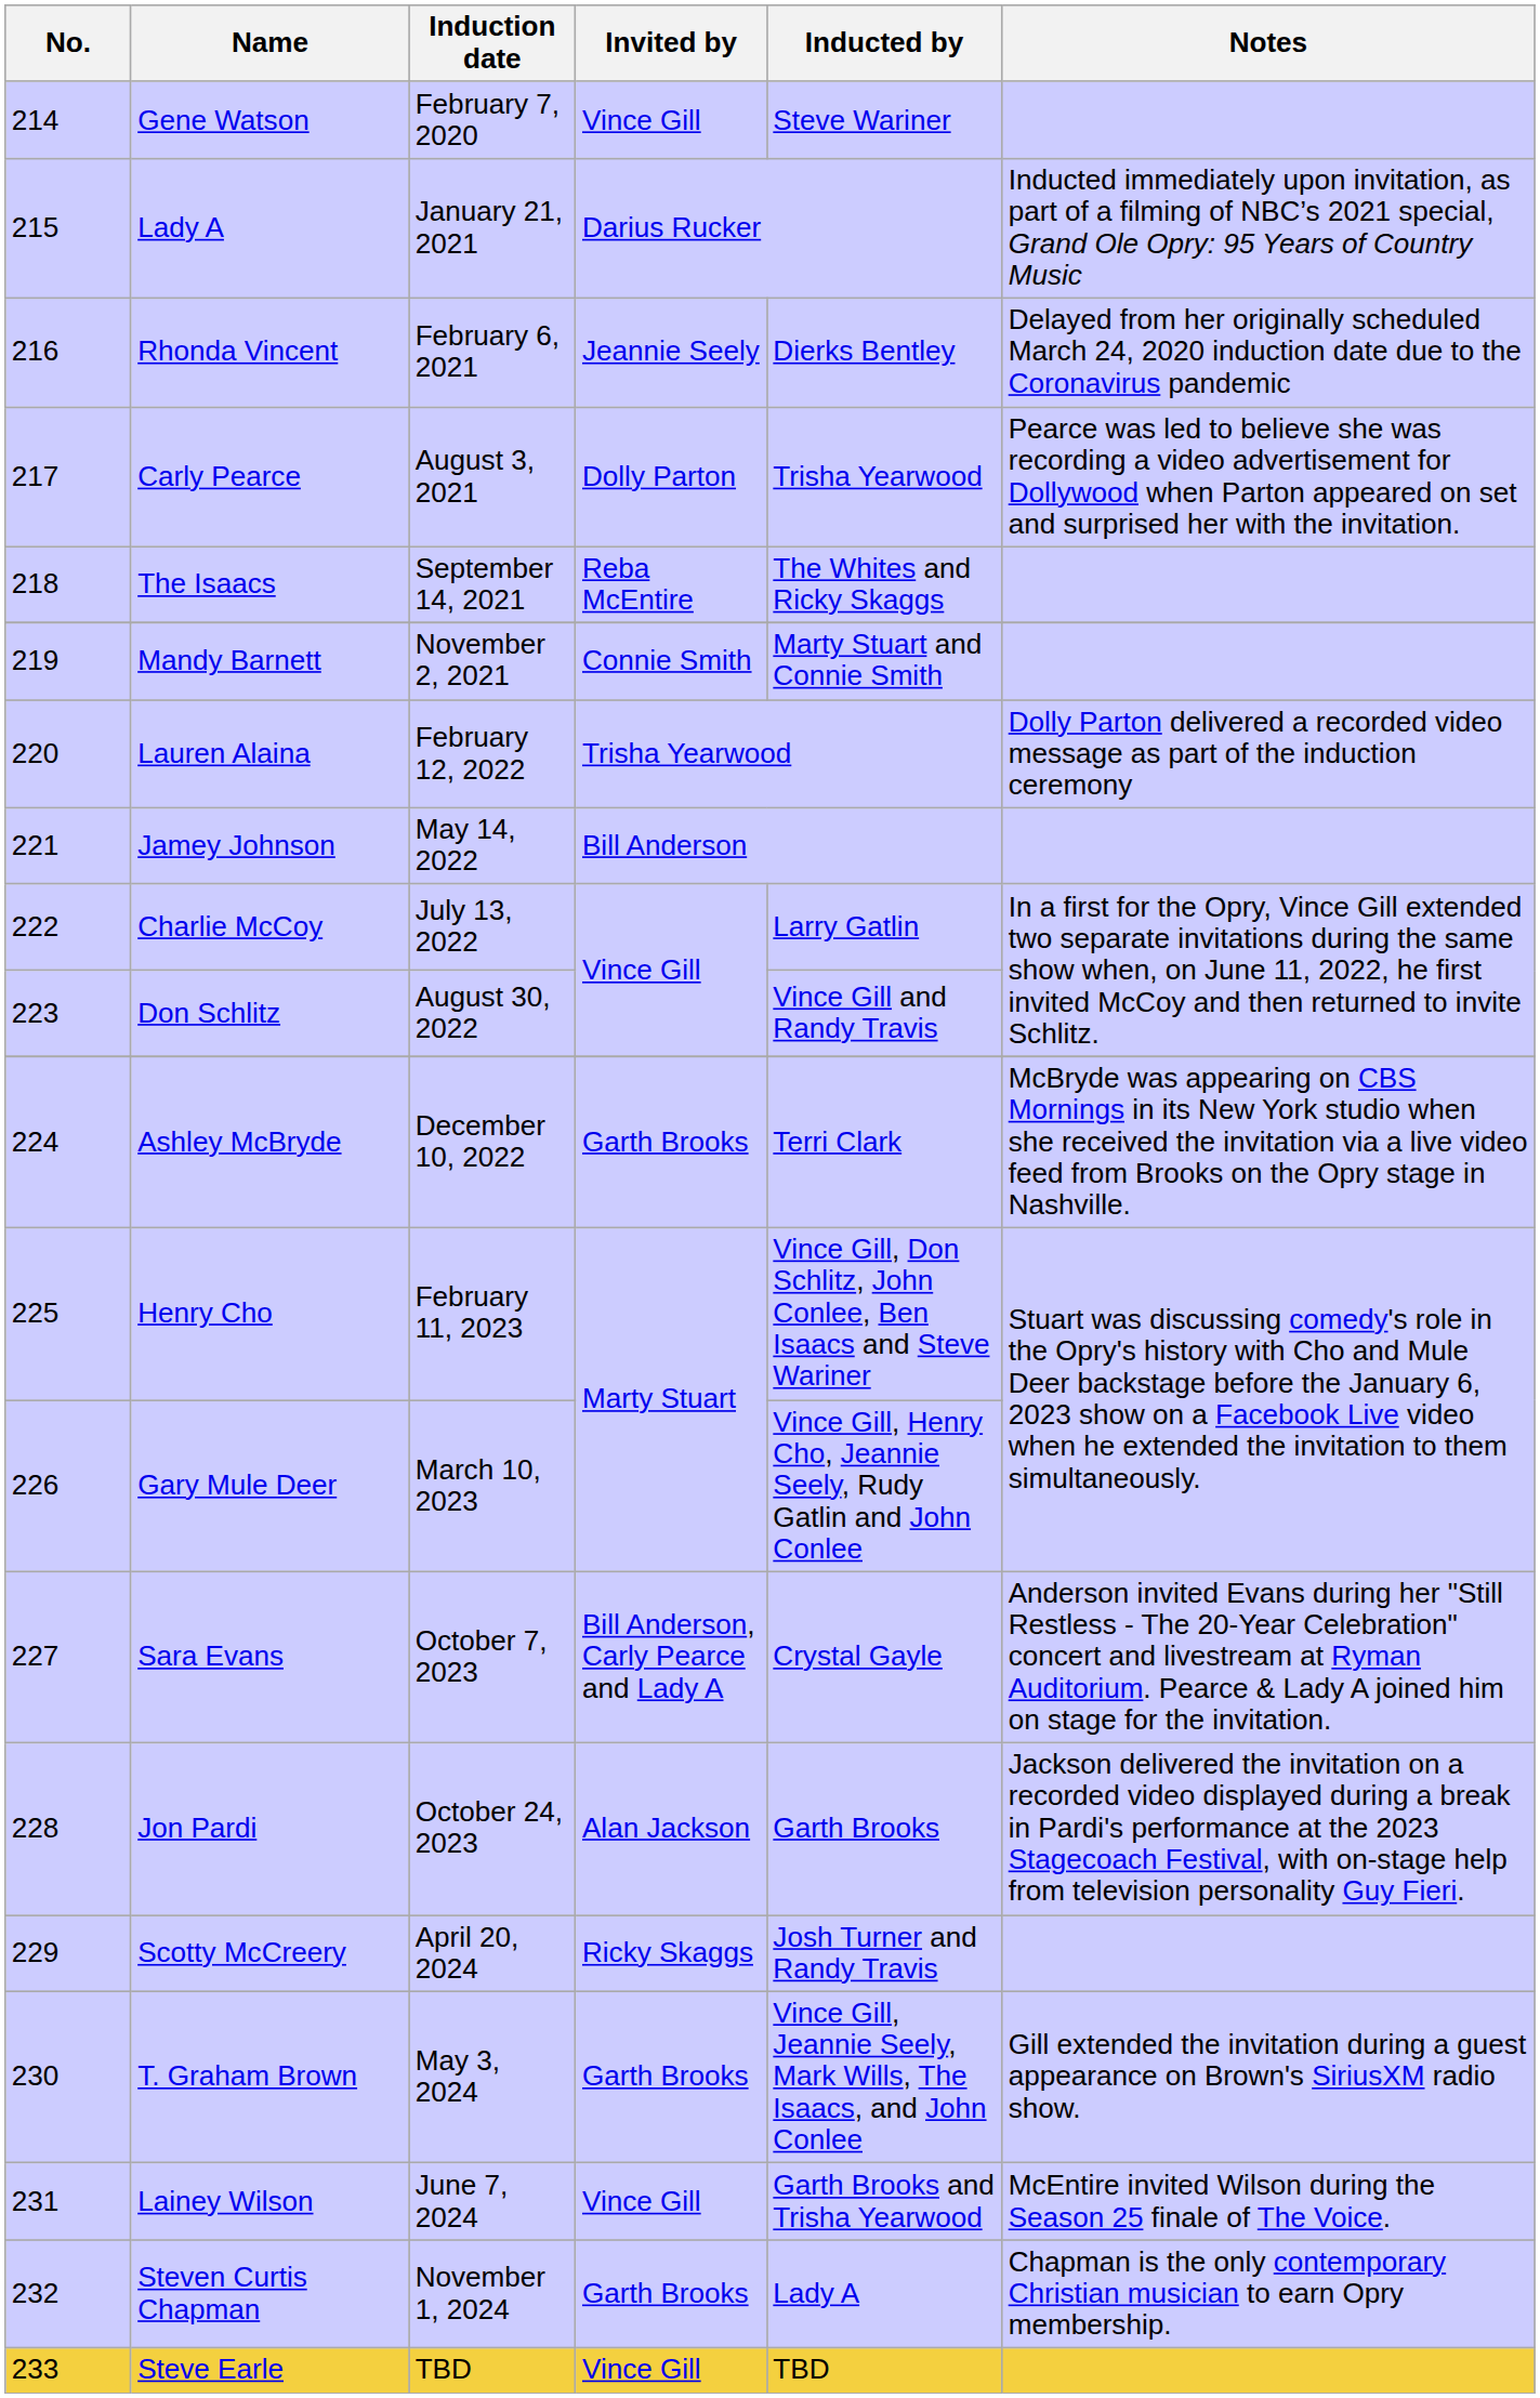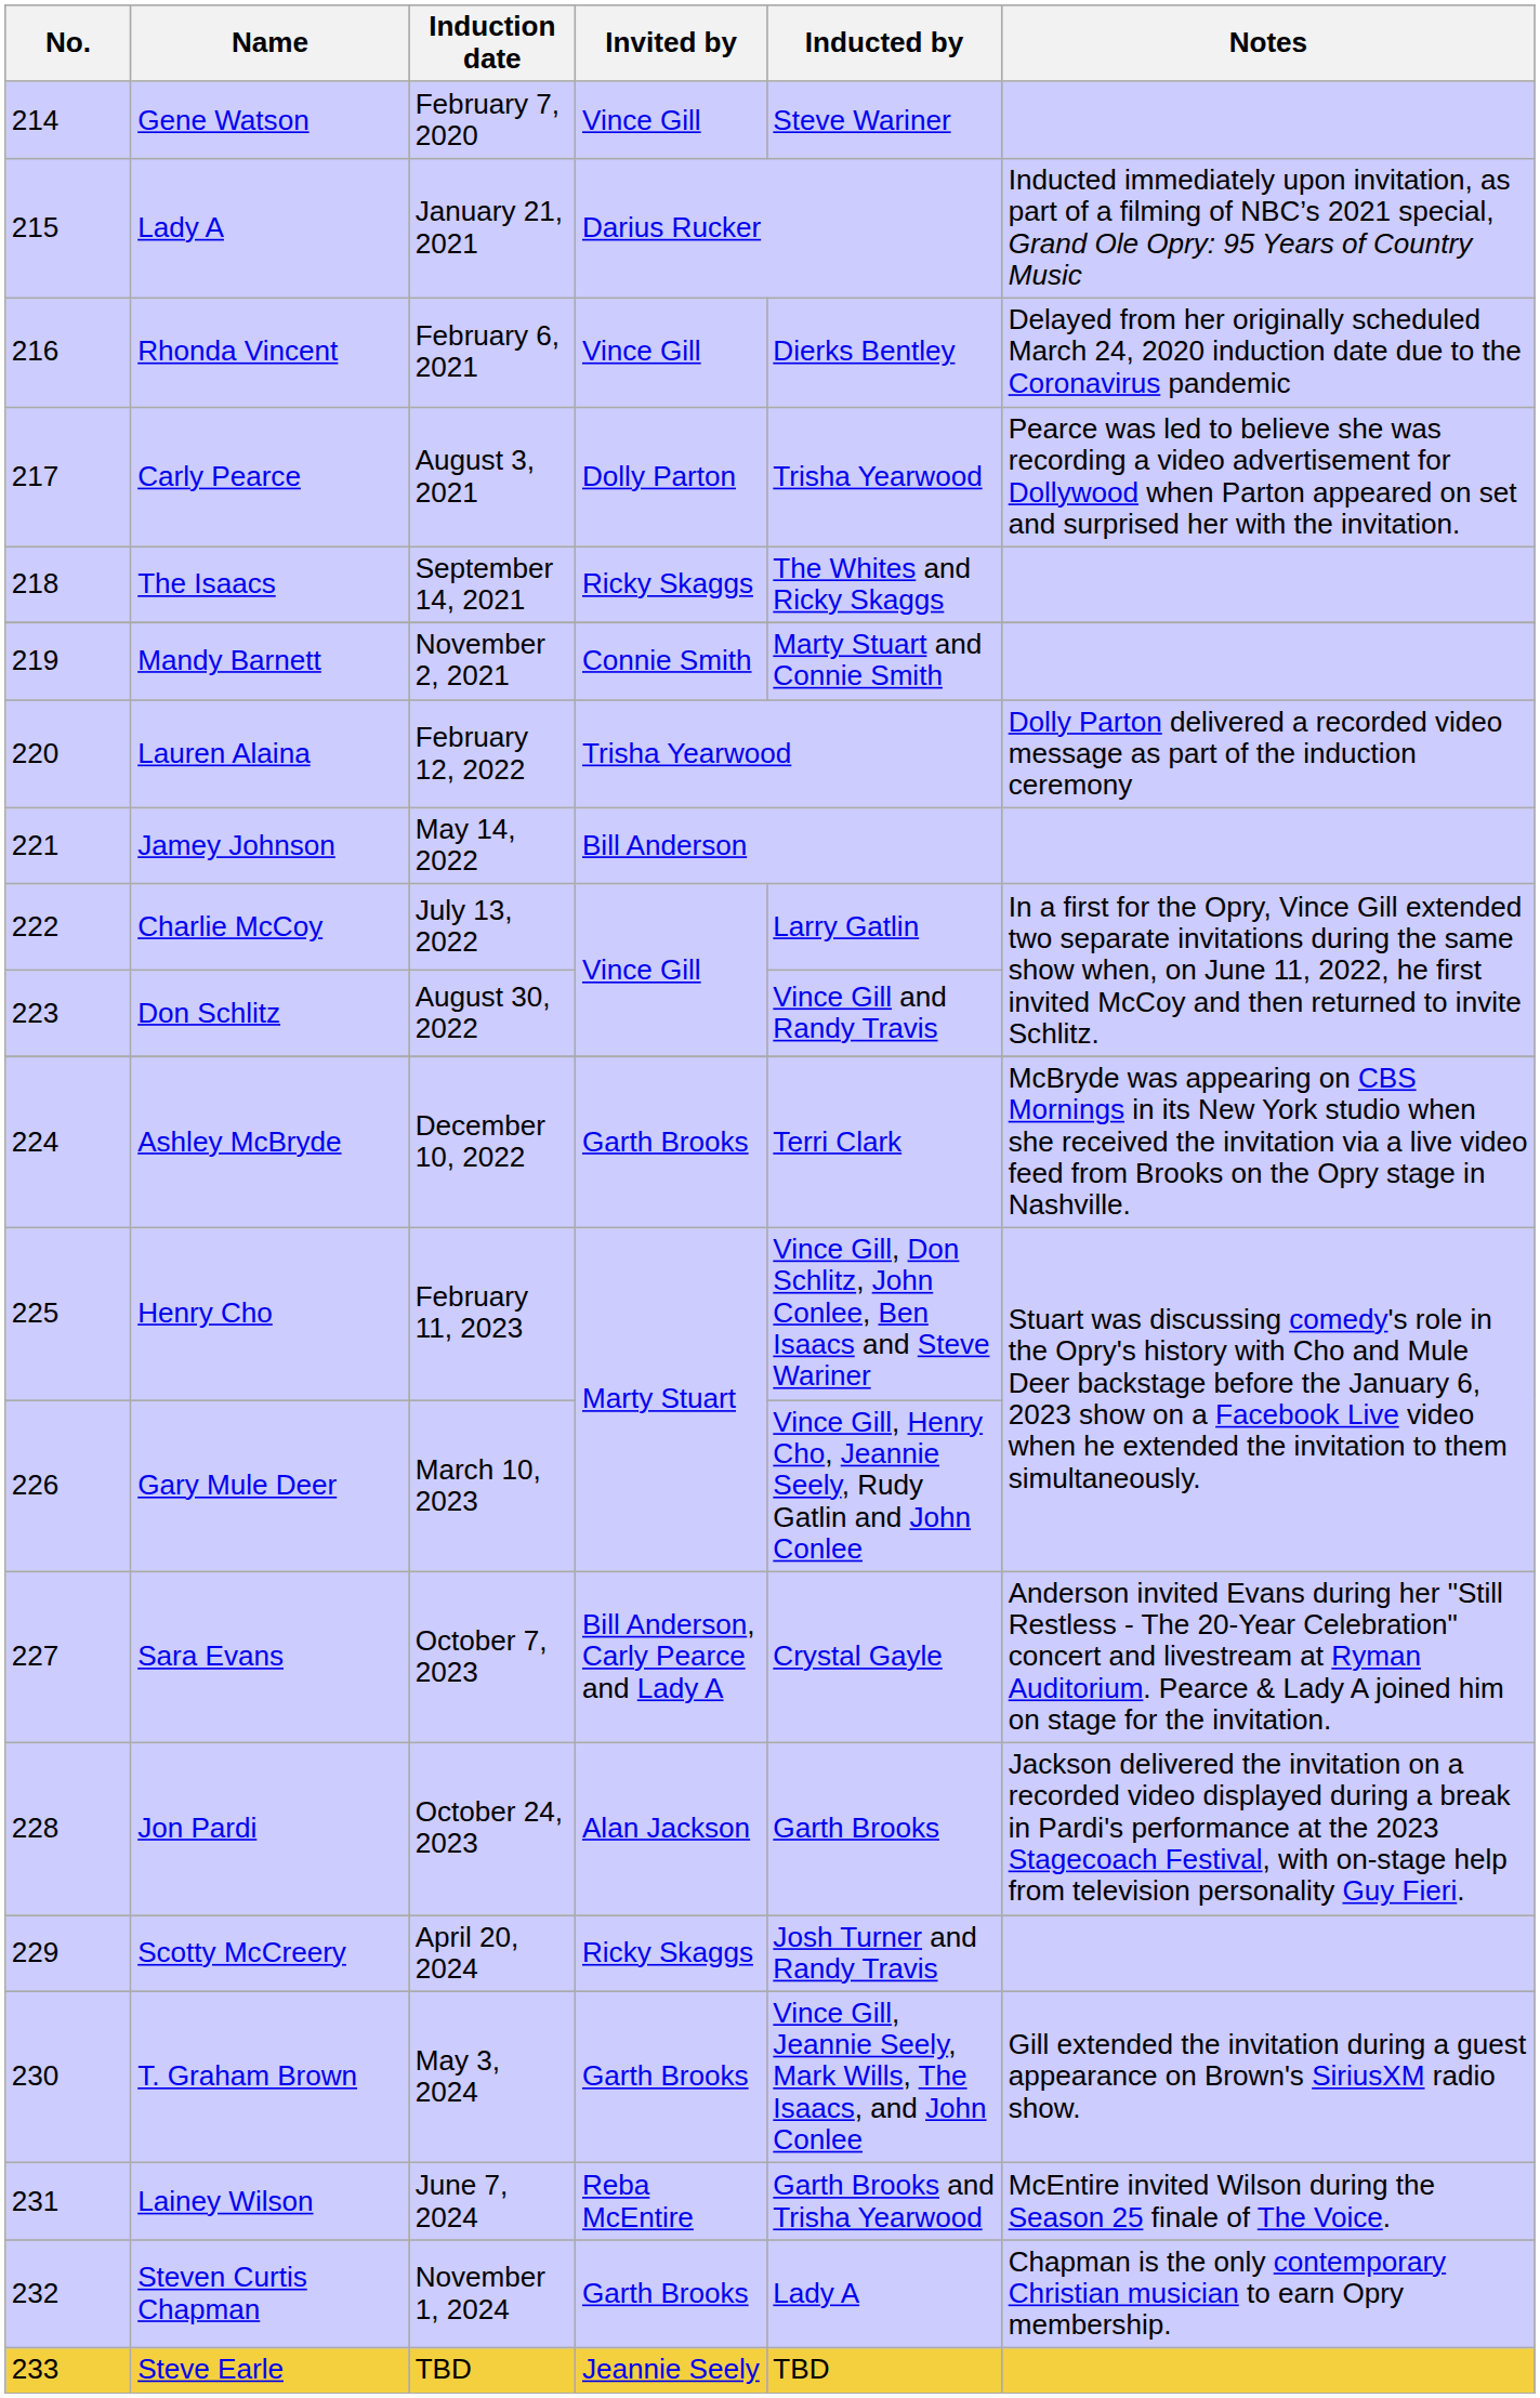Rhonda Vincent | Invited by: Jeannie Seely -> Vince Gill
The Isaacs | Invited by: Reba McEntire -> Ricky Skaggs
Lainey Wilson | Invited by: Vince Gill -> Reba McEntire
Steve Earle | Invited by: Vince Gill -> Jeannie Seely
